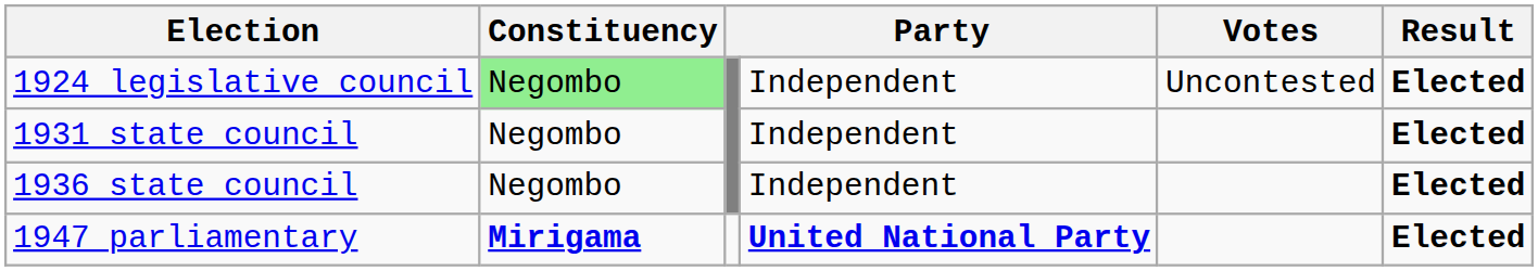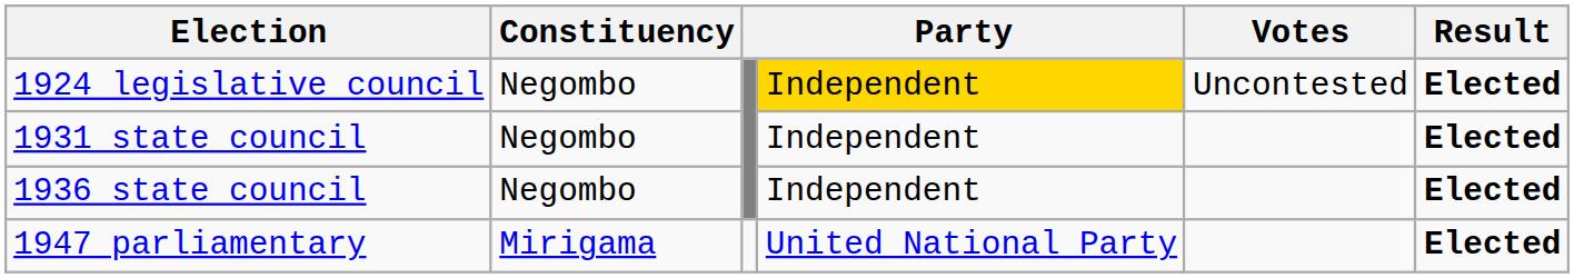1924 legislative council | Constituency: lightgreen background -> no background
1924 legislative council | column 4: no background -> gold background
1947 parliamentary | Constituency: bold -> normal
1947 parliamentary | column 4: bold -> normal
